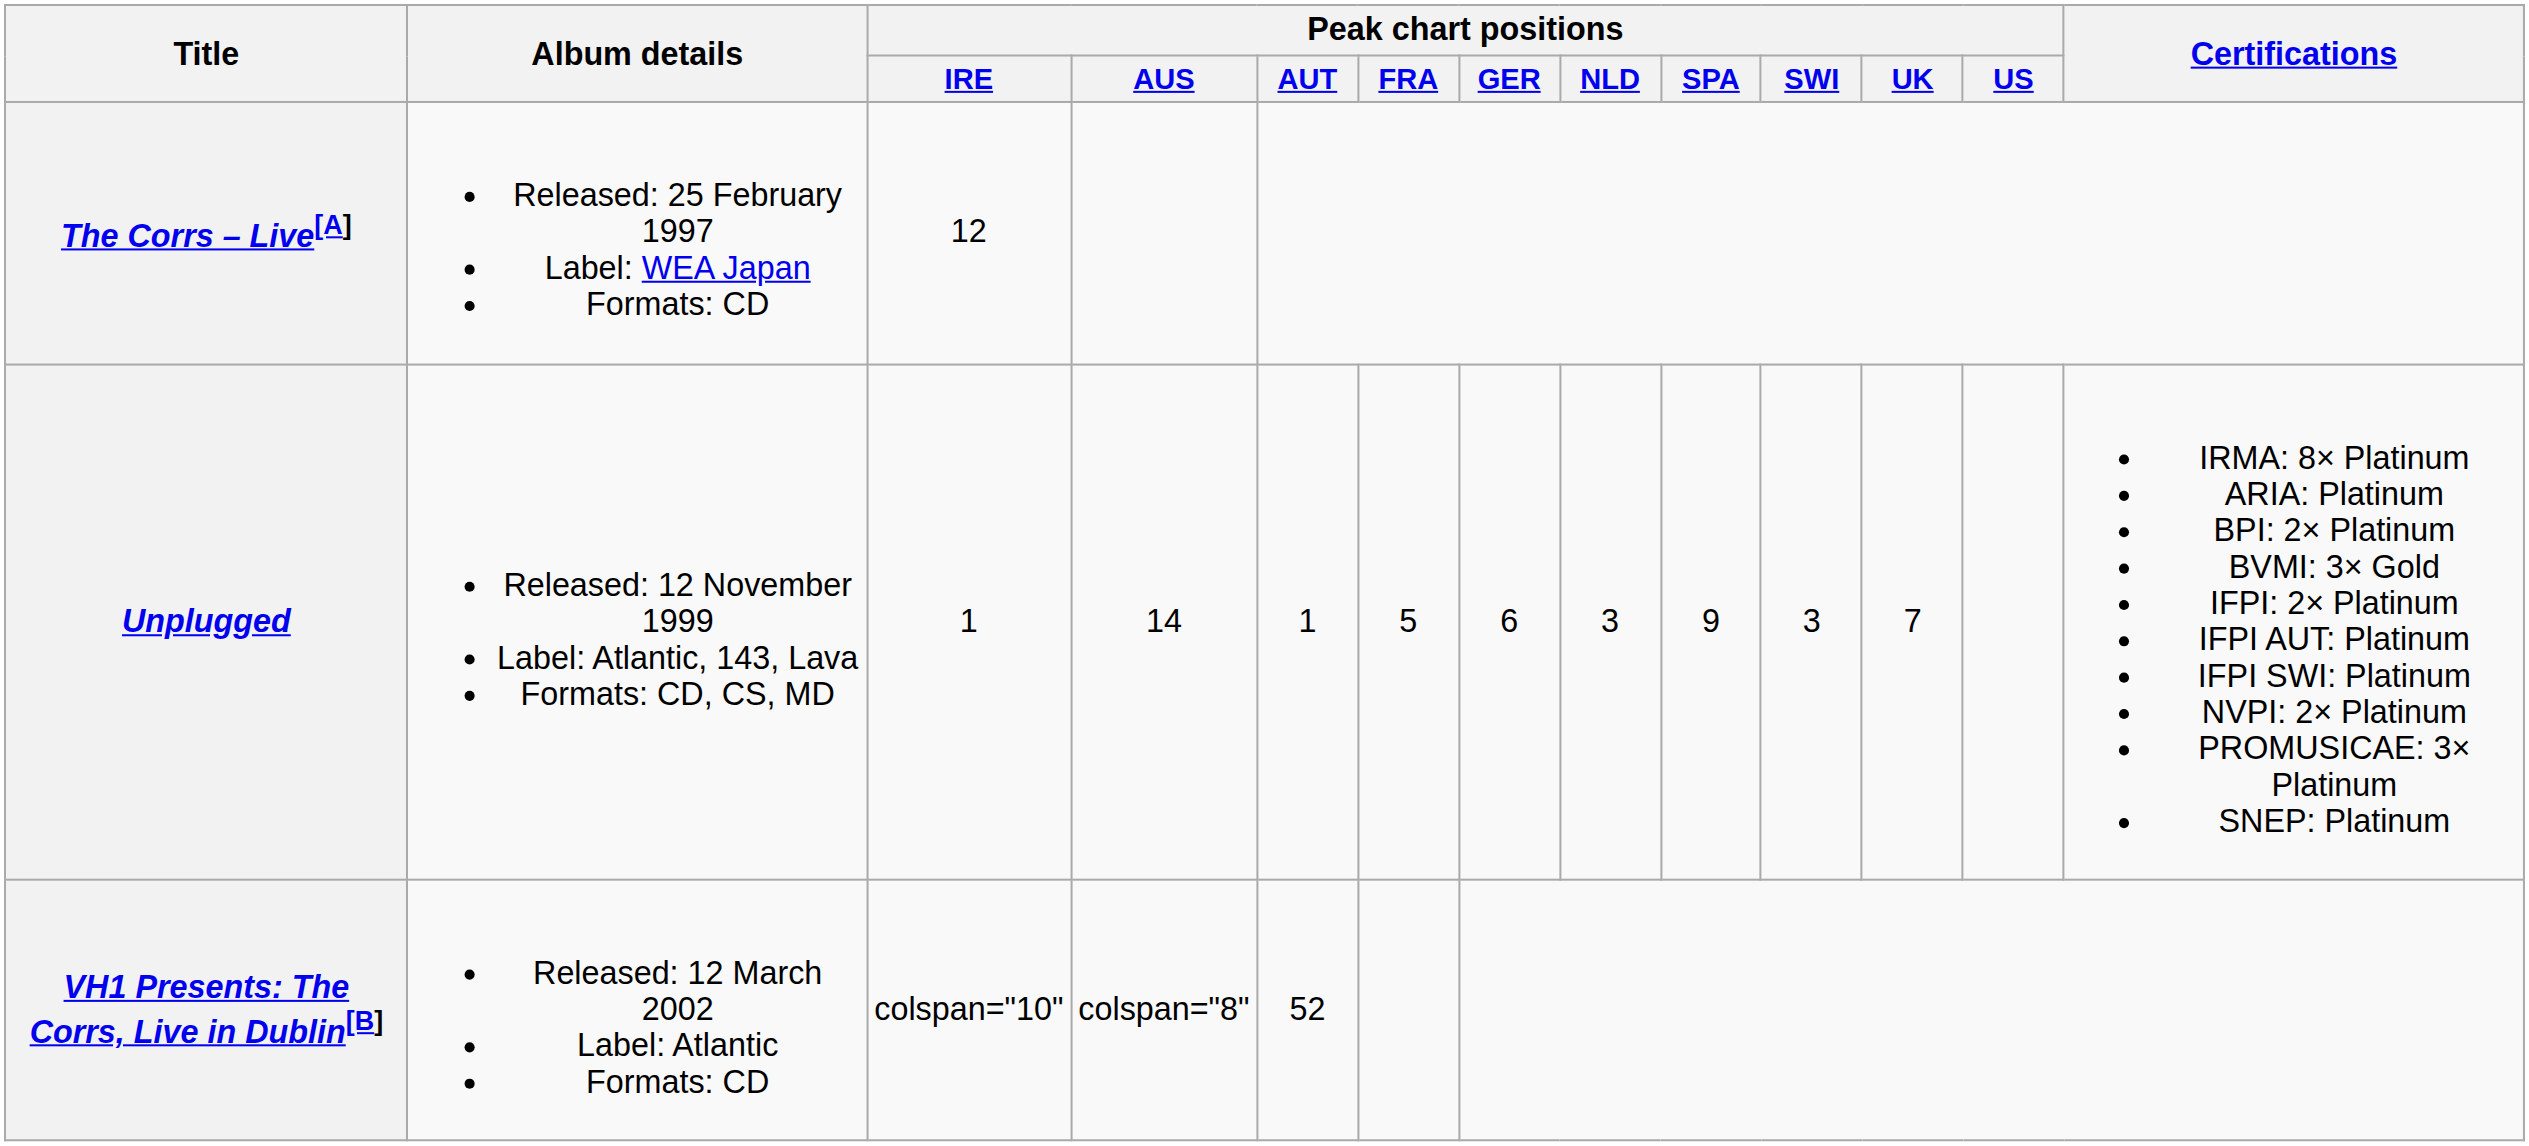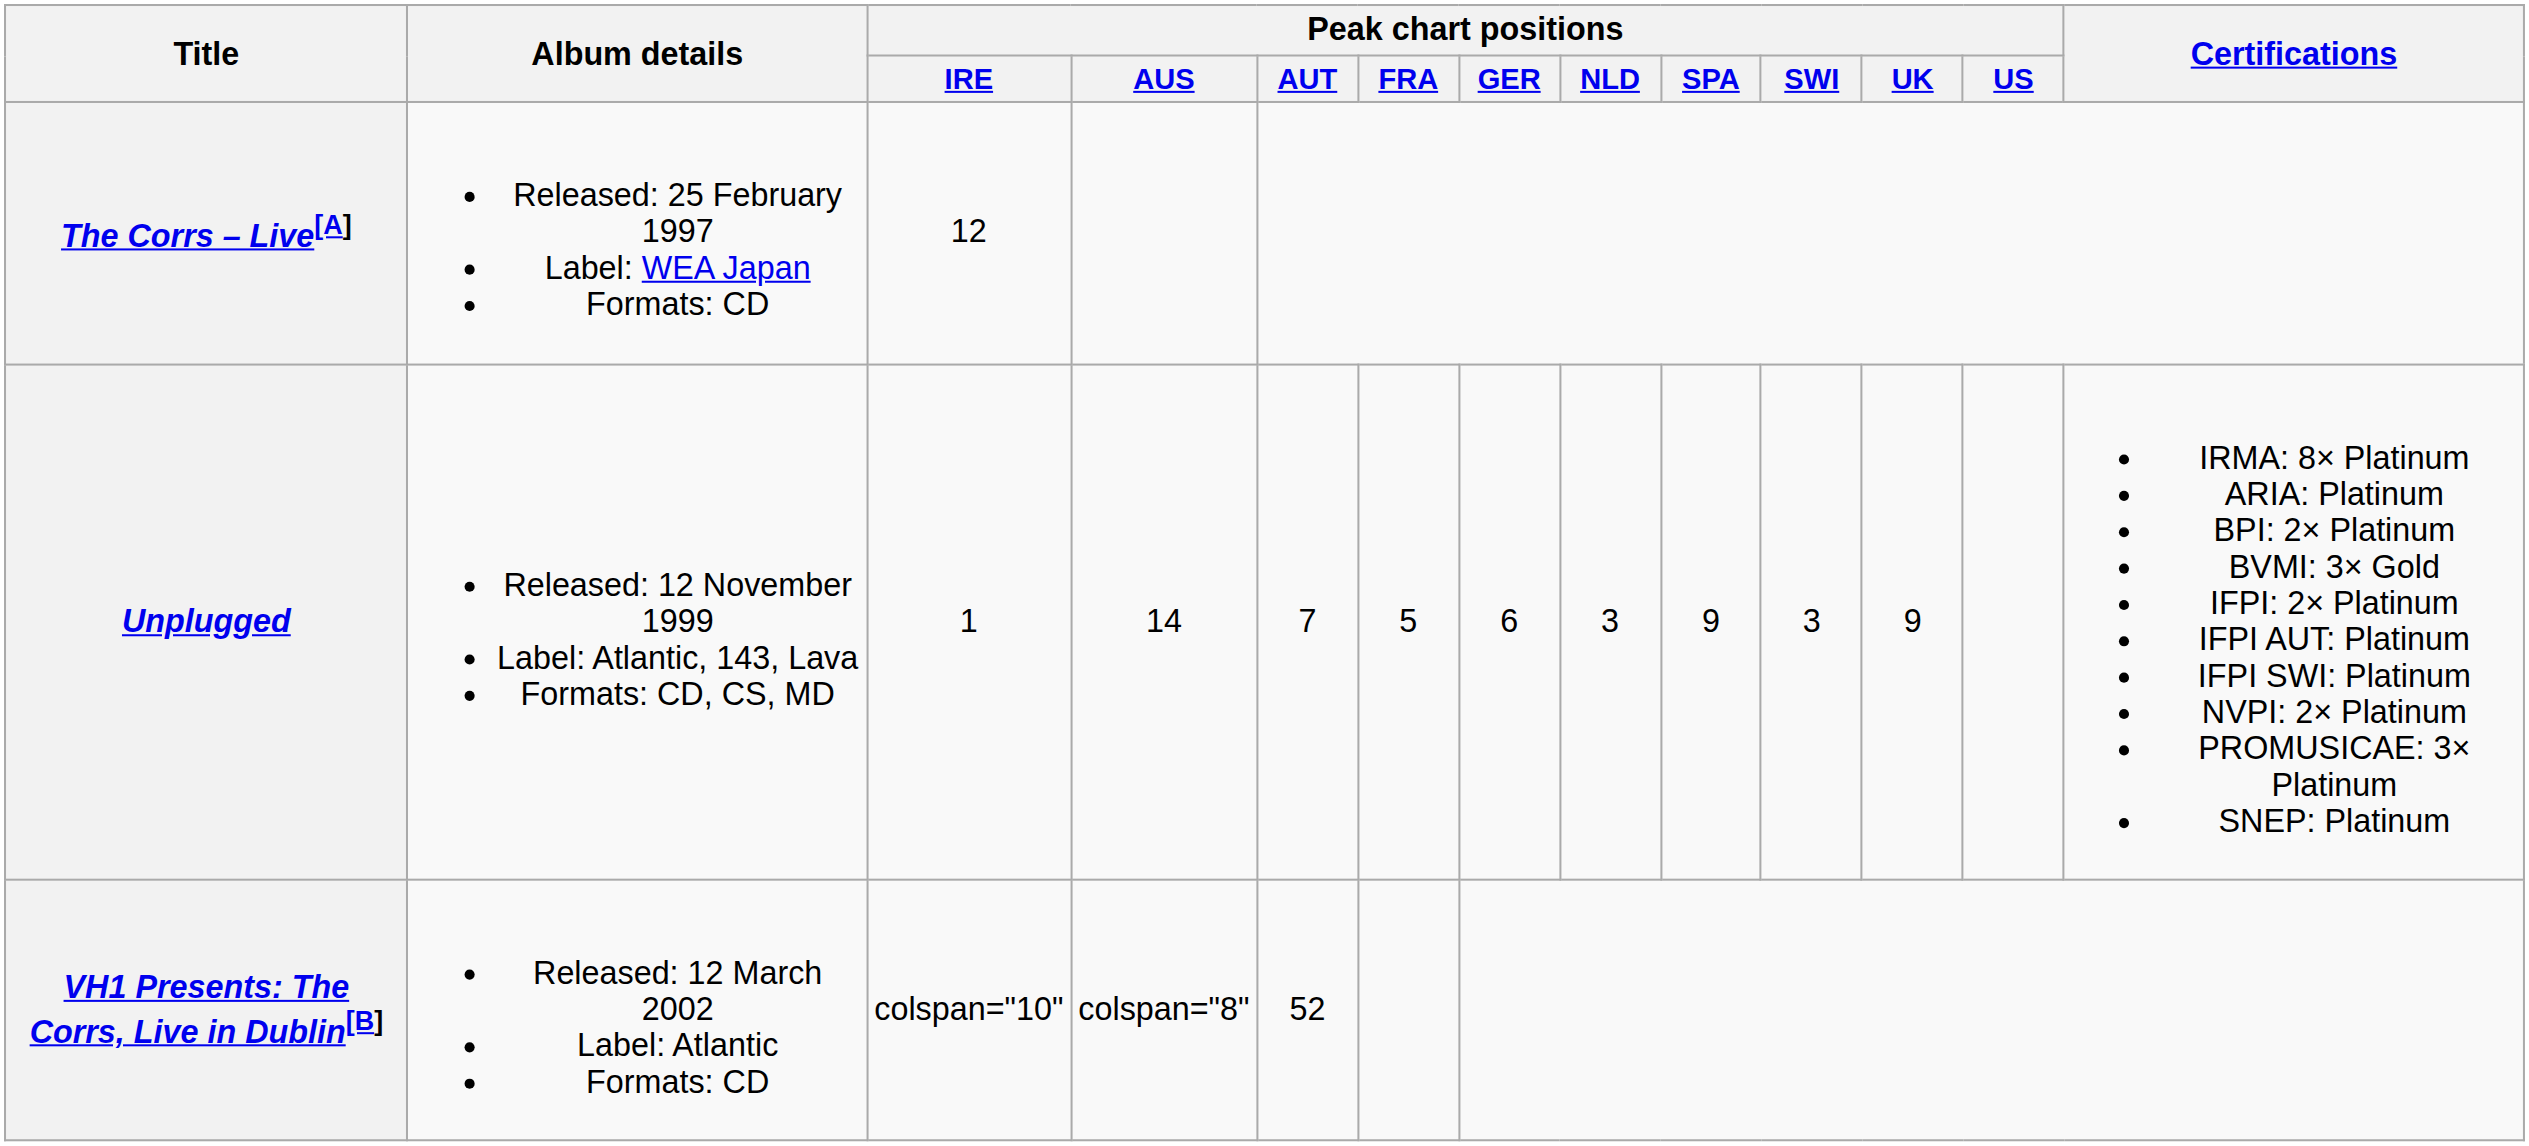Unplugged | Peak chart positions / AUT: 1 -> 7
Unplugged | Peak chart positions / UK: 7 -> 9
